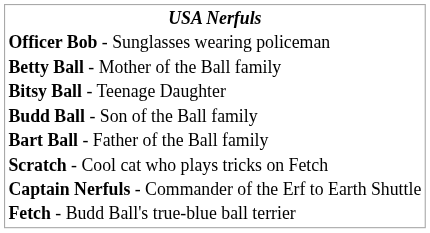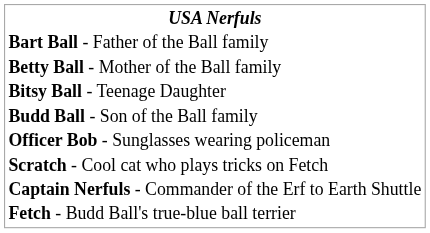row 2 | column 1: Officer Bob - Sunglasses wearing policeman -> Bart Ball - Father of the Ball family
row 6 | column 1: Bart Ball - Father of the Ball family -> Officer Bob - Sunglasses wearing policeman
